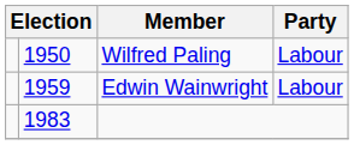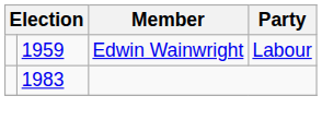- row: 1950 | Wilfred Paling | Labour
